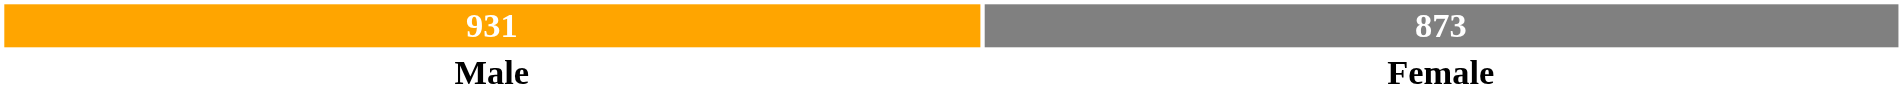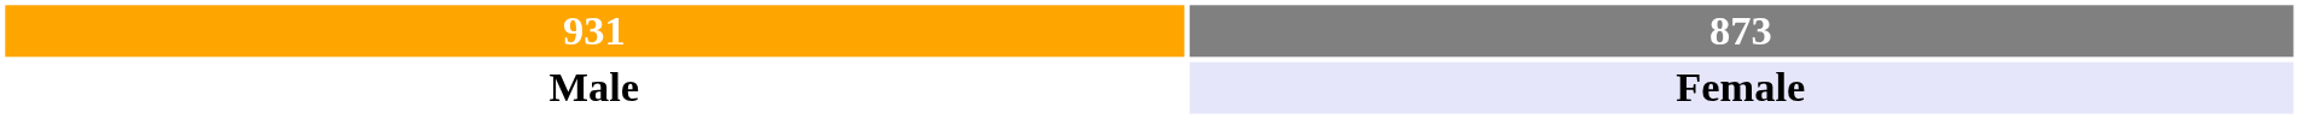Male | 873: no background -> lavender background
